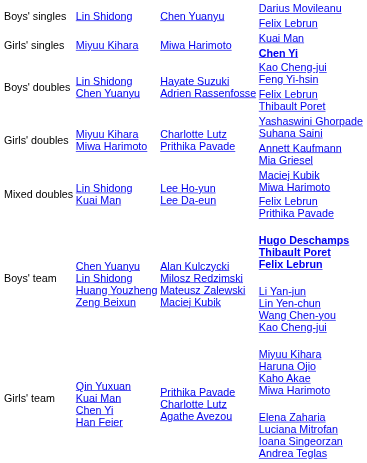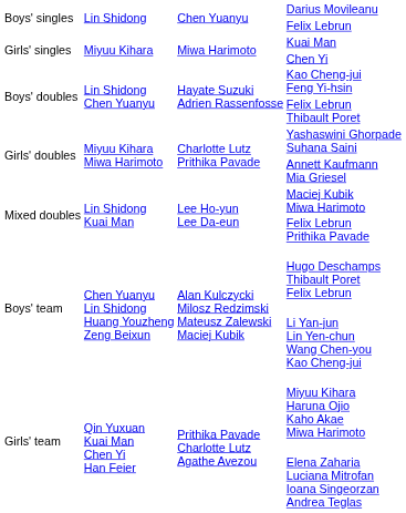Chen Yi | column 4: bold -> normal
Hugo Deschamps Thibault Poret Felix Lebrun | column 4: bold -> normal
